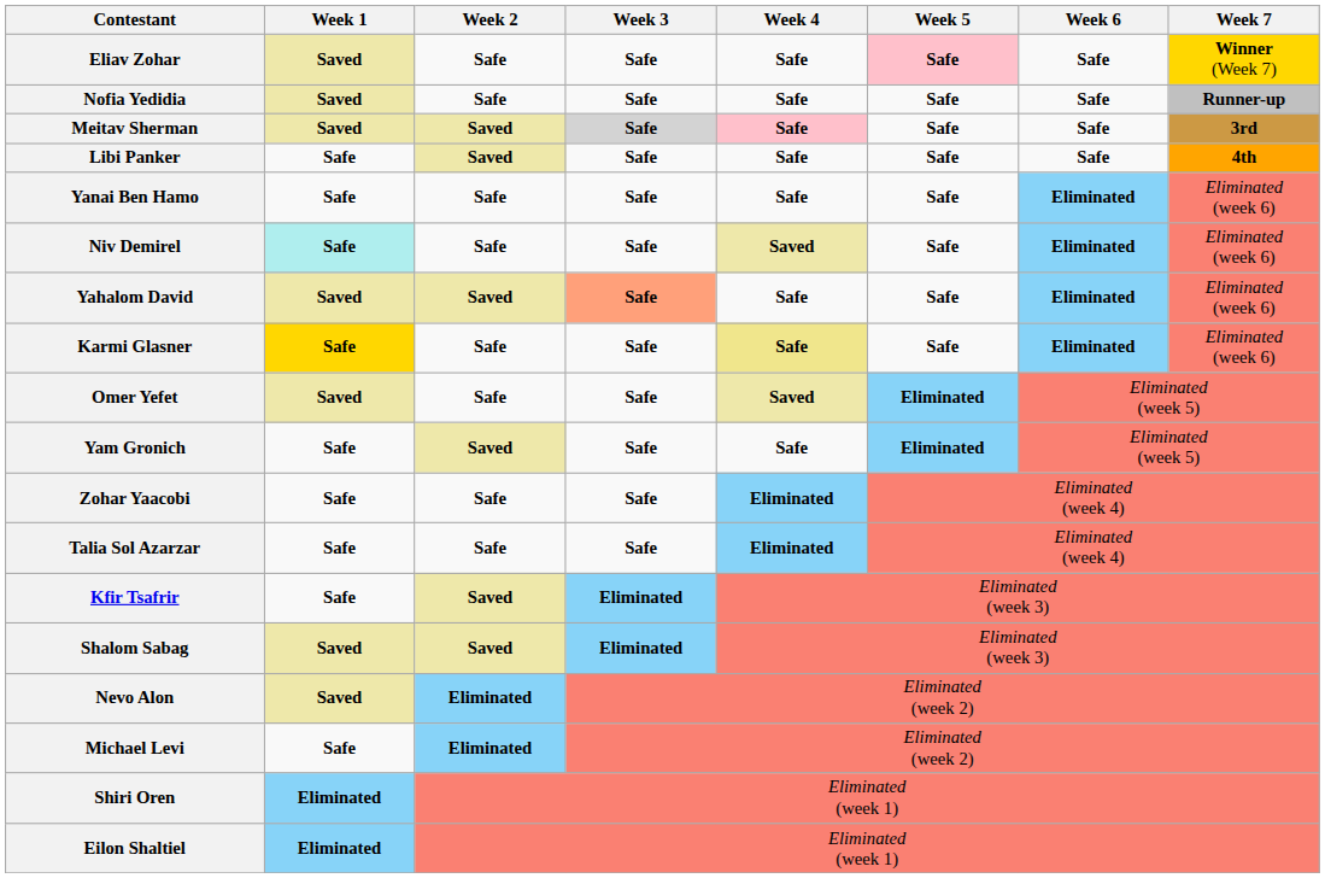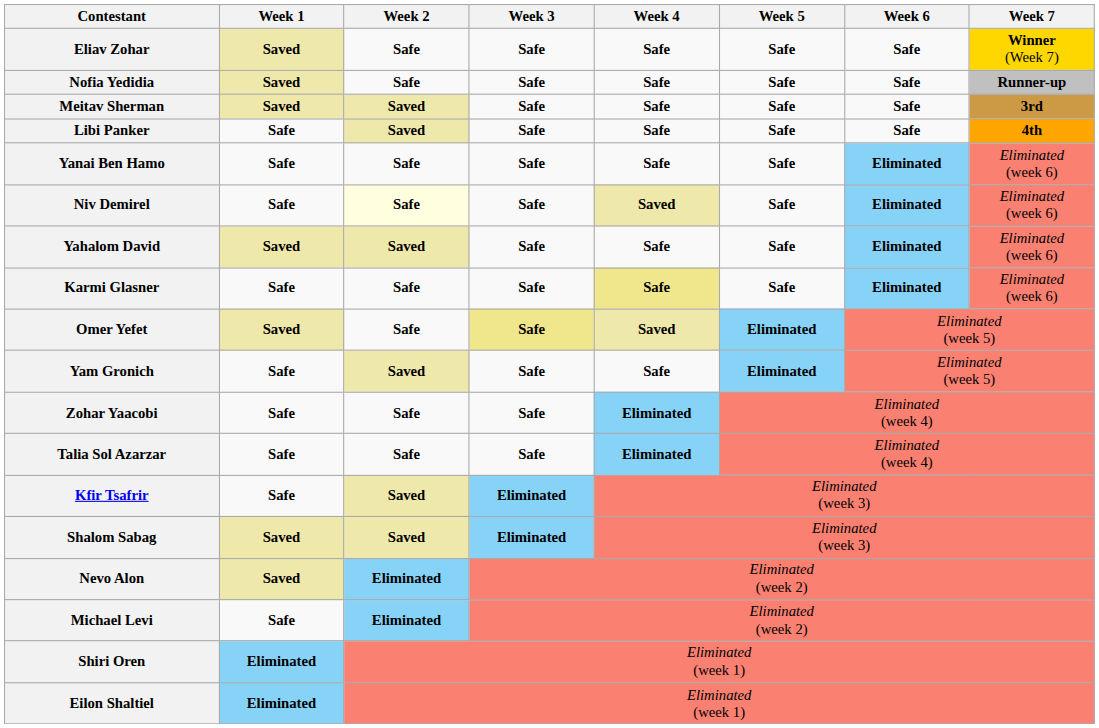Eliav Zohar | Week 5: pink background -> no background
Meitav Sherman | Week 3: lightgrey background -> no background
Meitav Sherman | Week 4: pink background -> no background
Niv Demirel | Week 1: paleturquoise background -> no background
Niv Demirel | Week 2: no background -> lightyellow background
Yahalom David | Week 3: lightsalmon background -> no background
Karmi Glasner | Week 1: gold background -> no background
Omer Yefet | Week 3: no background -> khaki background
